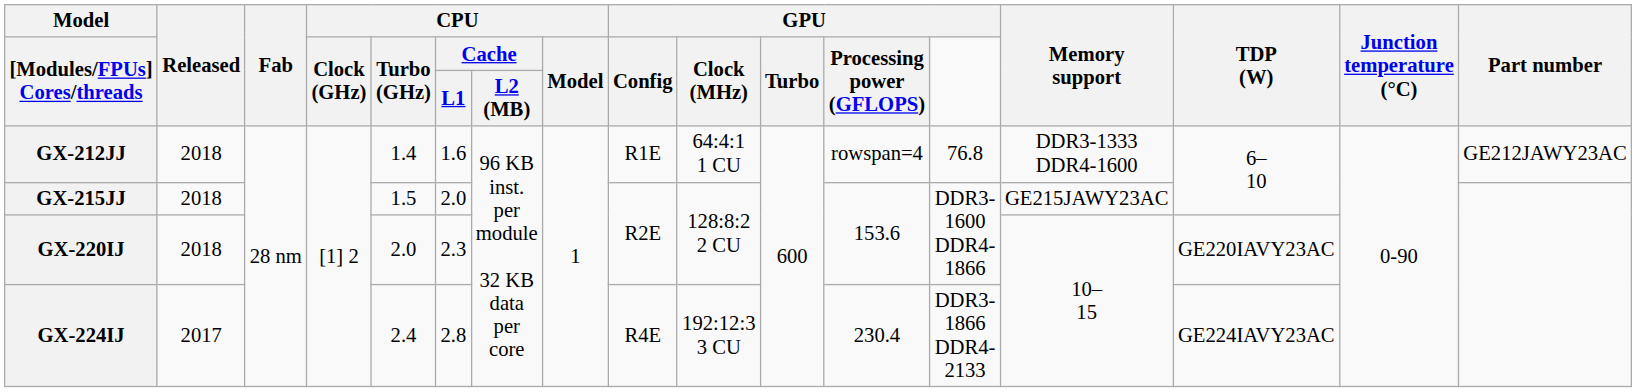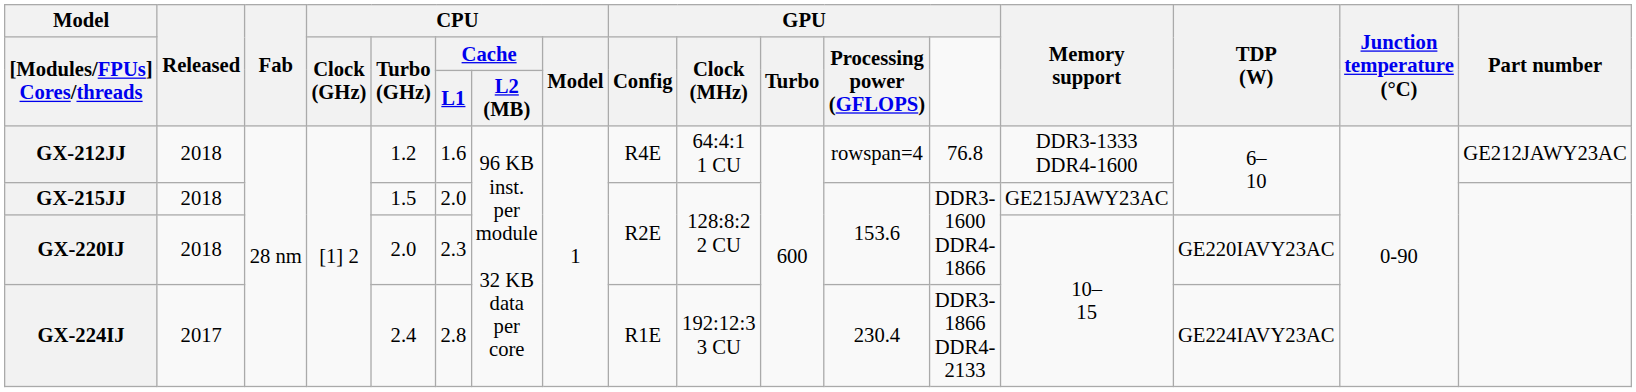GX-212JJ | CPU / Turbo (GHz): 1.4 -> 1.2
GX-212JJ | GPU / Config: R1E -> R4E
GX-224IJ | GPU / Config: R4E -> R1E
